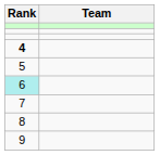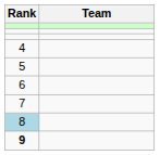row 5 | Rank: bold -> normal
row 7 | Rank: paleturquoise background -> no background
row 9 | Rank: no background -> lightblue background
row 10 | Rank: normal -> bold
